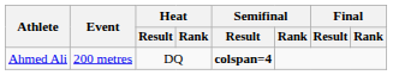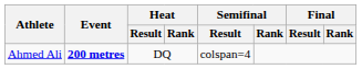Ahmed Ali | Event: normal -> bold
Ahmed Ali | Semifinal / Result: bold -> normal
